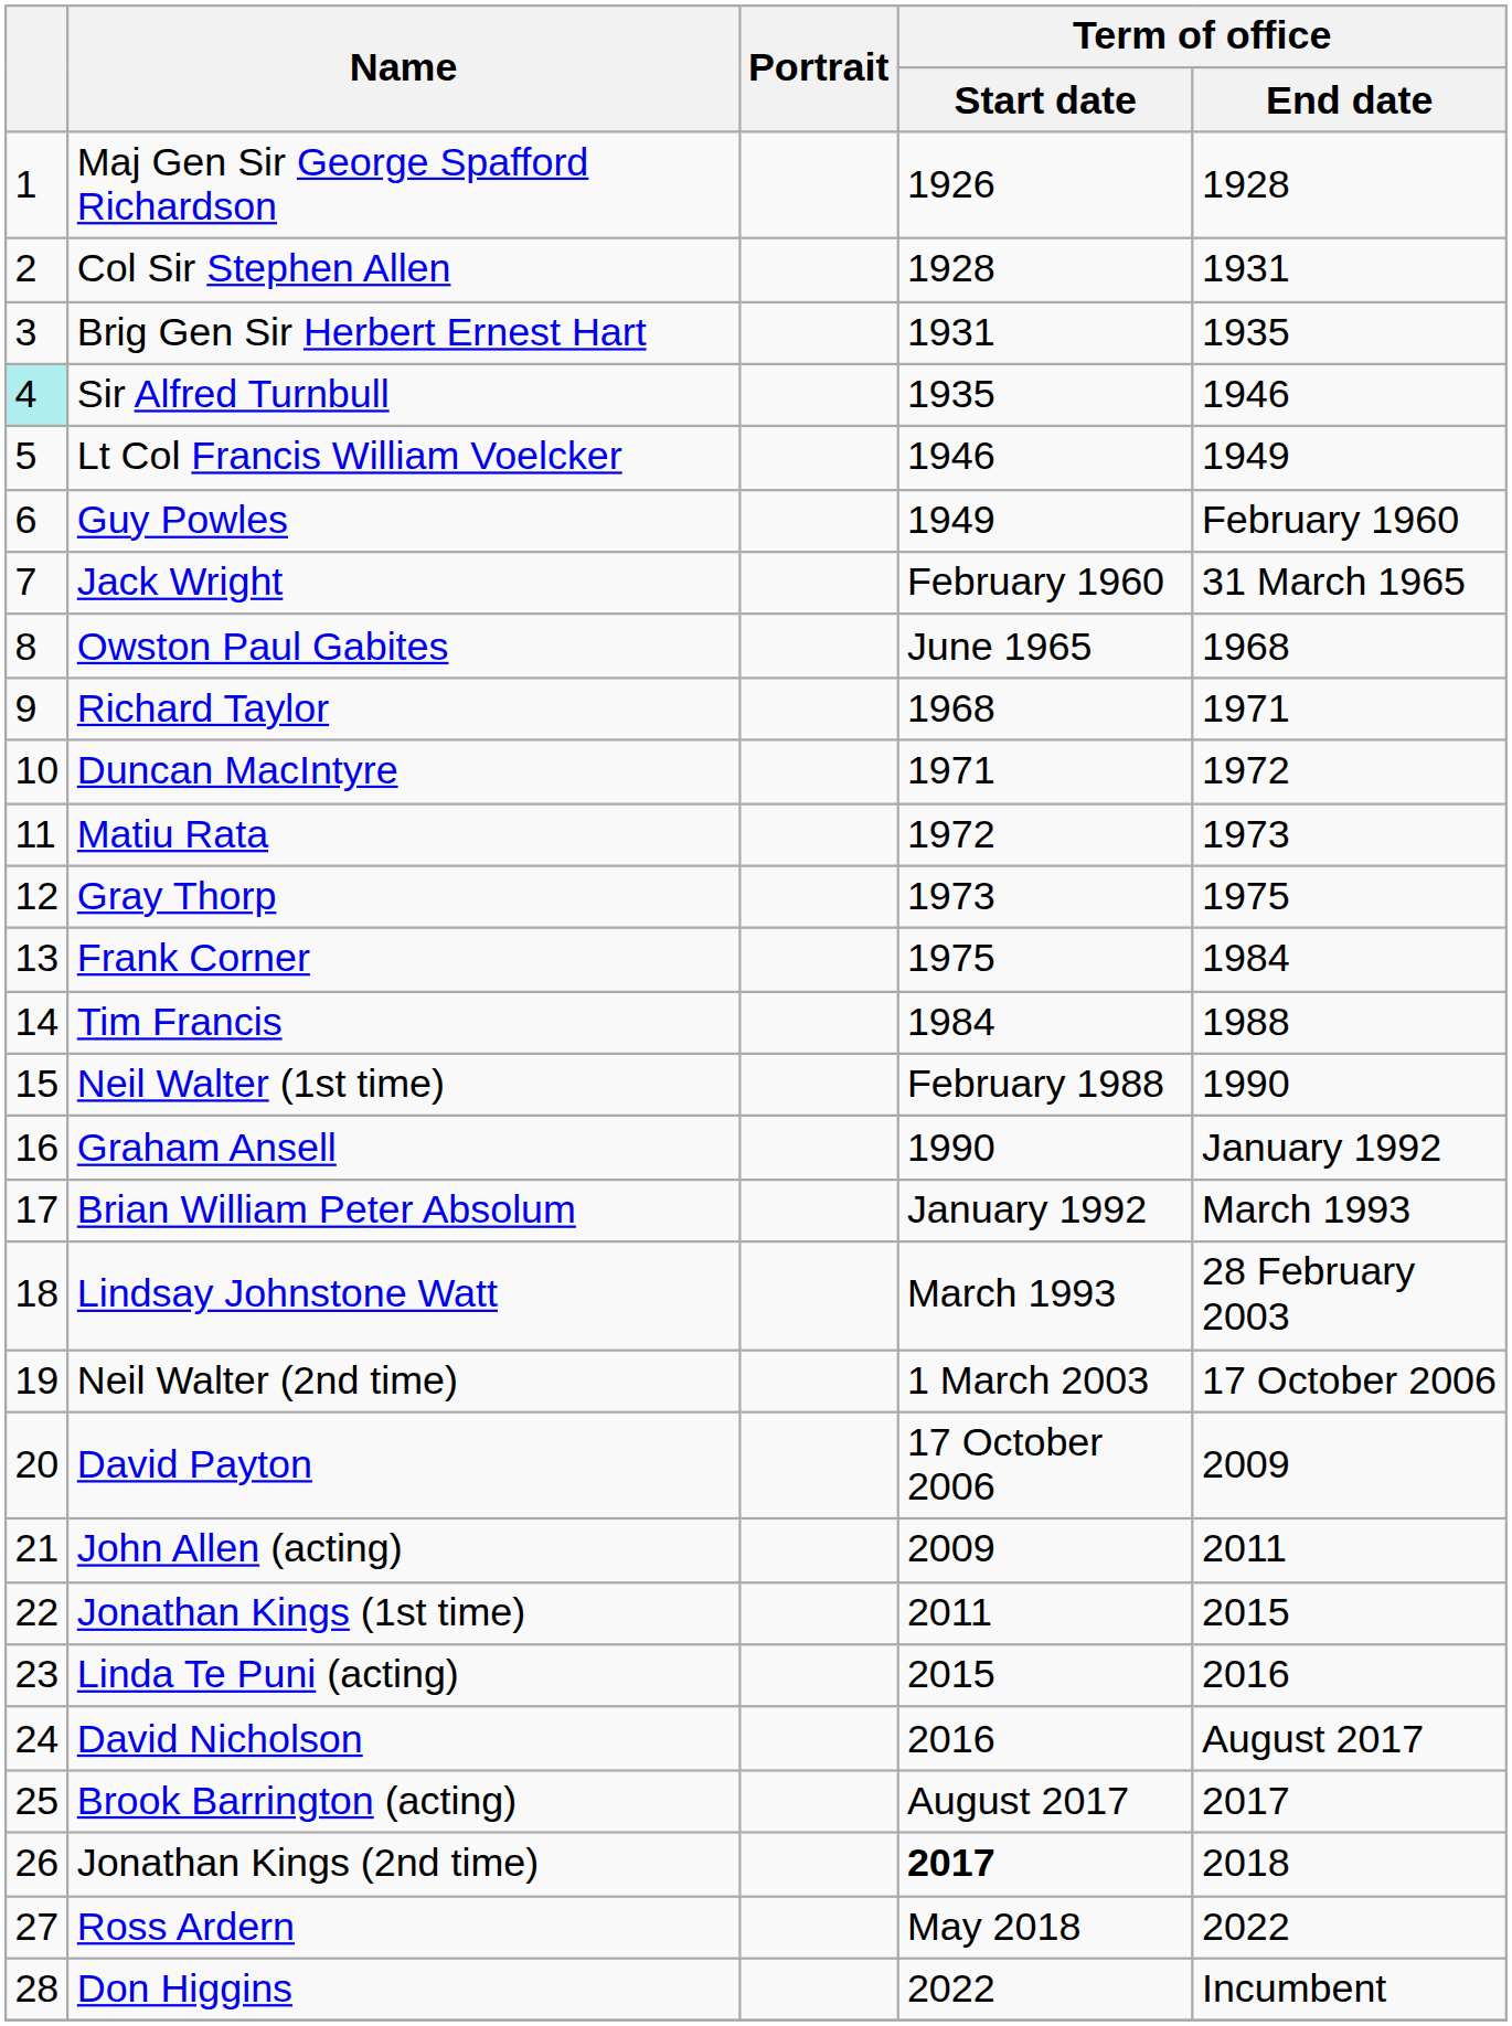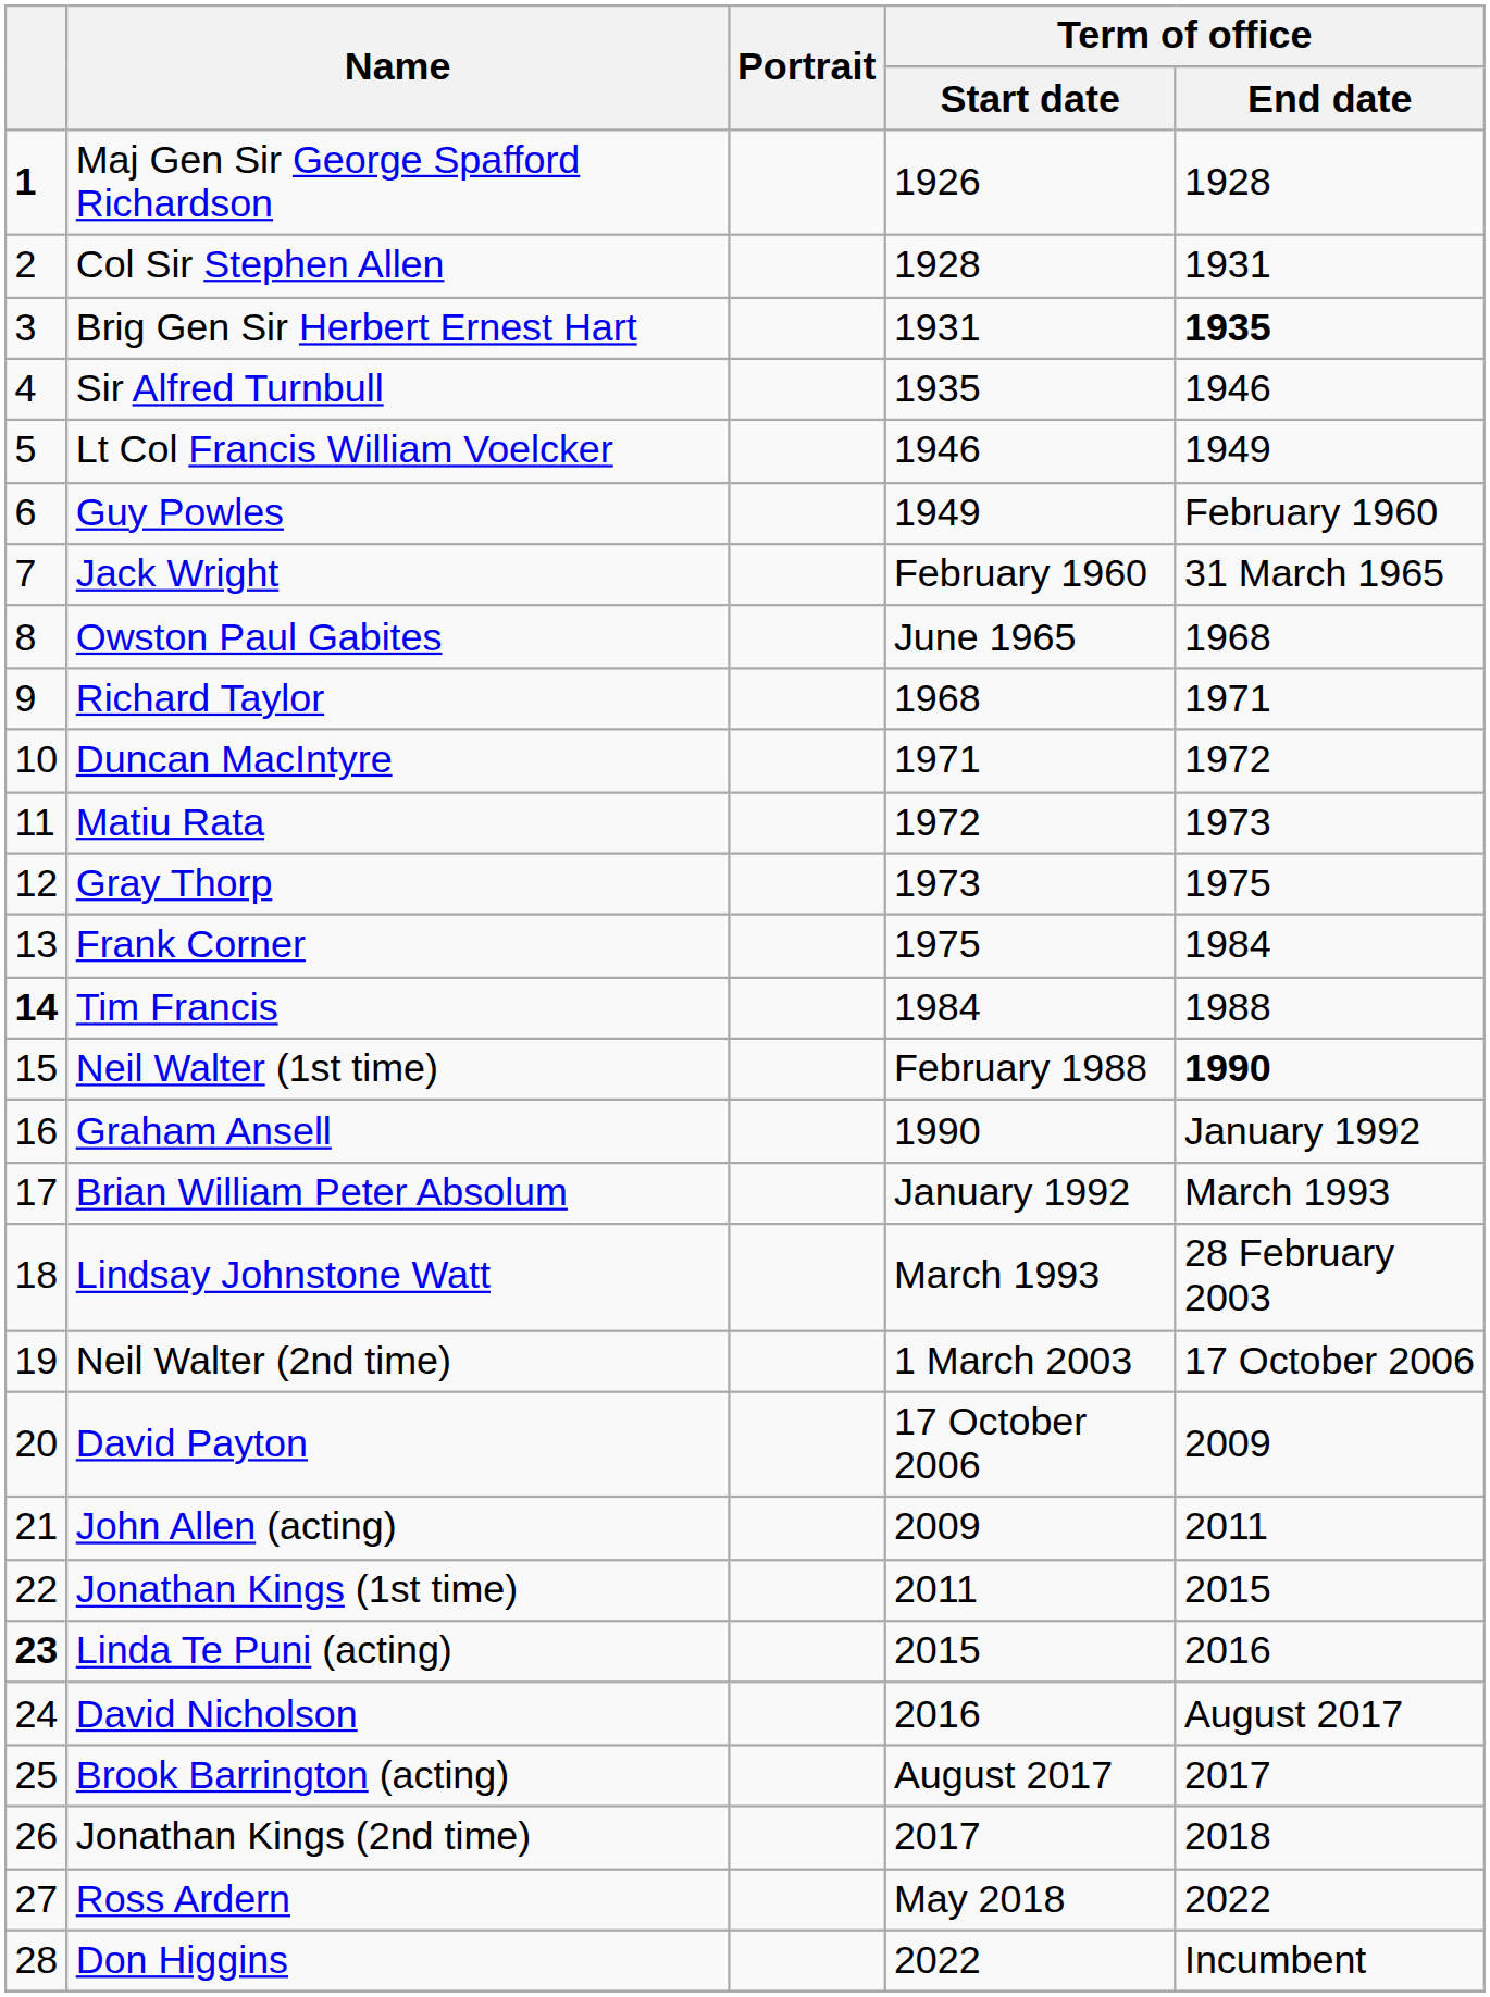Maj Gen Sir George Spafford Richardson | column 1: normal -> bold
Brig Gen Sir Herbert Ernest Hart | Term of office / End date: normal -> bold
Sir Alfred Turnbull | column 1: paleturquoise background -> no background
Tim Francis | column 1: normal -> bold
Neil Walter (1st time) | Term of office / End date: normal -> bold
Linda Te Puni (acting) | column 1: normal -> bold
Jonathan Kings (2nd time) | Term of office / Start date: bold -> normal
